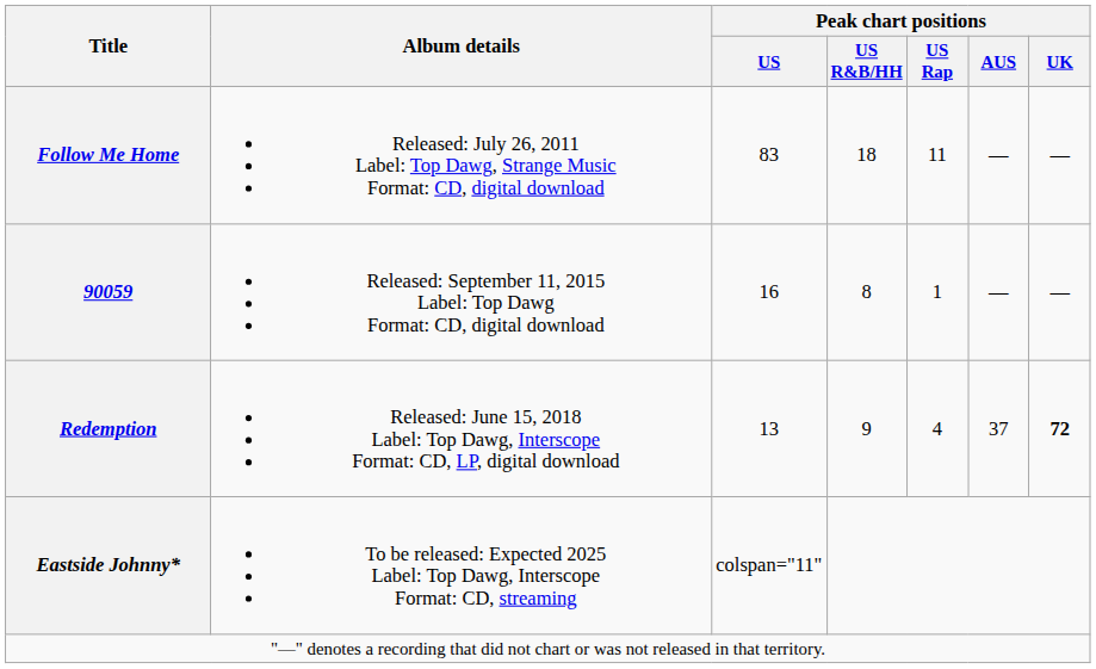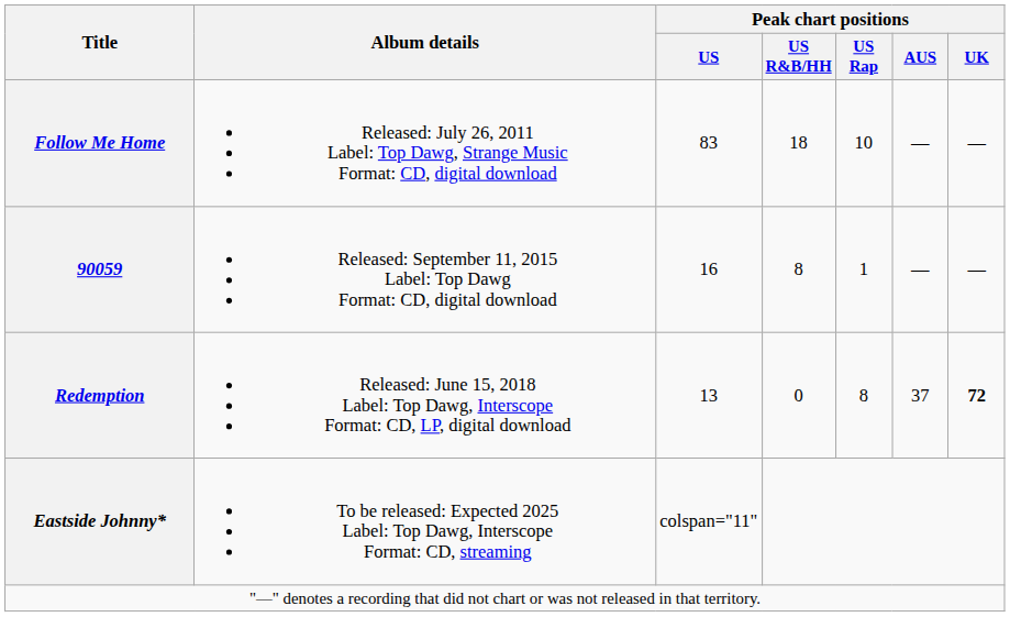Follow Me Home | Peak chart positions / US Rap: 11 -> 10
Redemption | Peak chart positions / US R&B/HH: 9 -> 0
Redemption | Peak chart positions / US Rap: 4 -> 8
